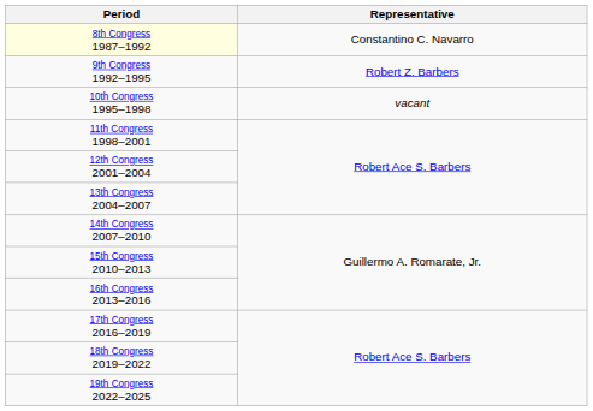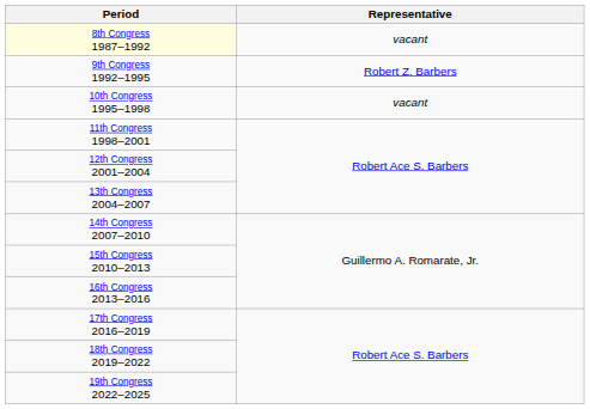row 2 | Representative: Constantino C. Navarro -> vacant
